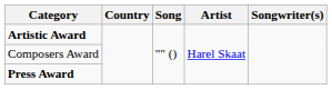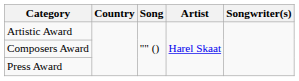Artistic Award | Category: bold -> normal
Press Award | Category: bold -> normal
